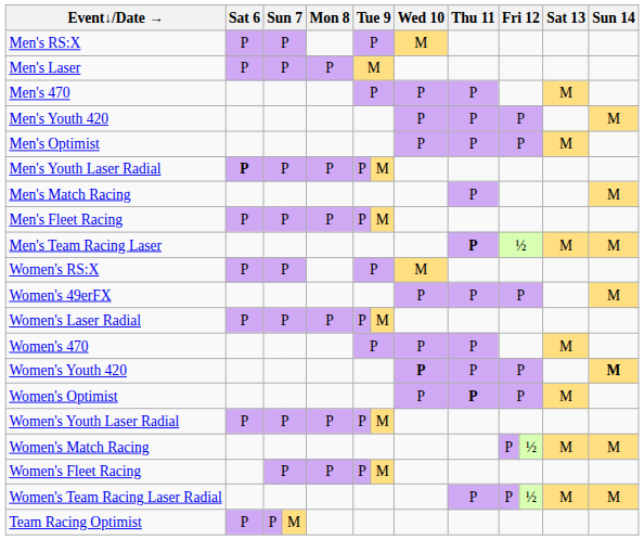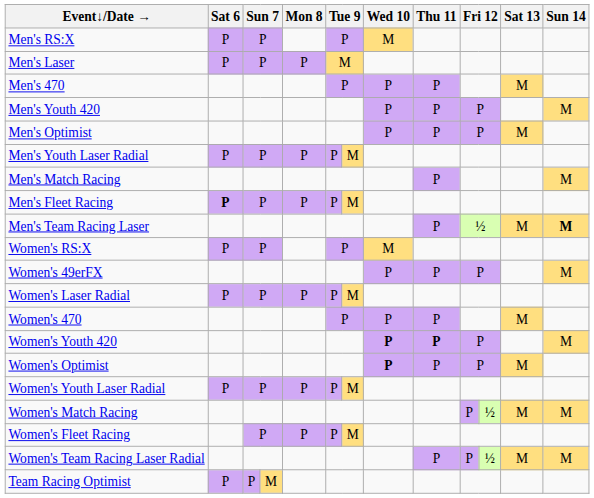Men's Youth Laser Radial | Sat 6: bold -> normal
Men's Fleet Racing | Sat 6: normal -> bold
Men's Team Racing Laser | Thu 11: bold -> normal
Men's Team Racing Laser | Sun 14: normal -> bold
Women's Youth 420 | Thu 11: normal -> bold
Women's Youth 420 | Sun 14: bold -> normal
Women's Optimist | Wed 10: normal -> bold
Women's Optimist | Thu 11: bold -> normal
